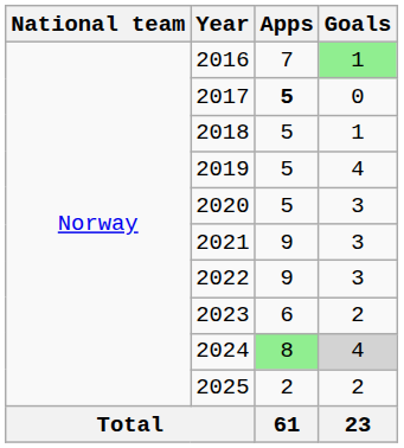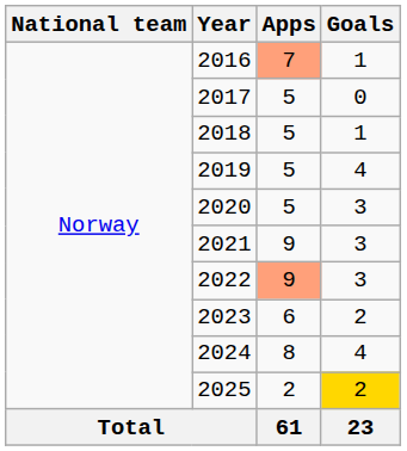2016 | Apps: no background -> lightsalmon background
2016 | Goals: lightgreen background -> no background
2017 | Apps: bold -> normal
2022 | Apps: no background -> lightsalmon background
2024 | Apps: lightgreen background -> no background
2024 | Goals: lightgrey background -> no background
2025 | Goals: no background -> gold background
